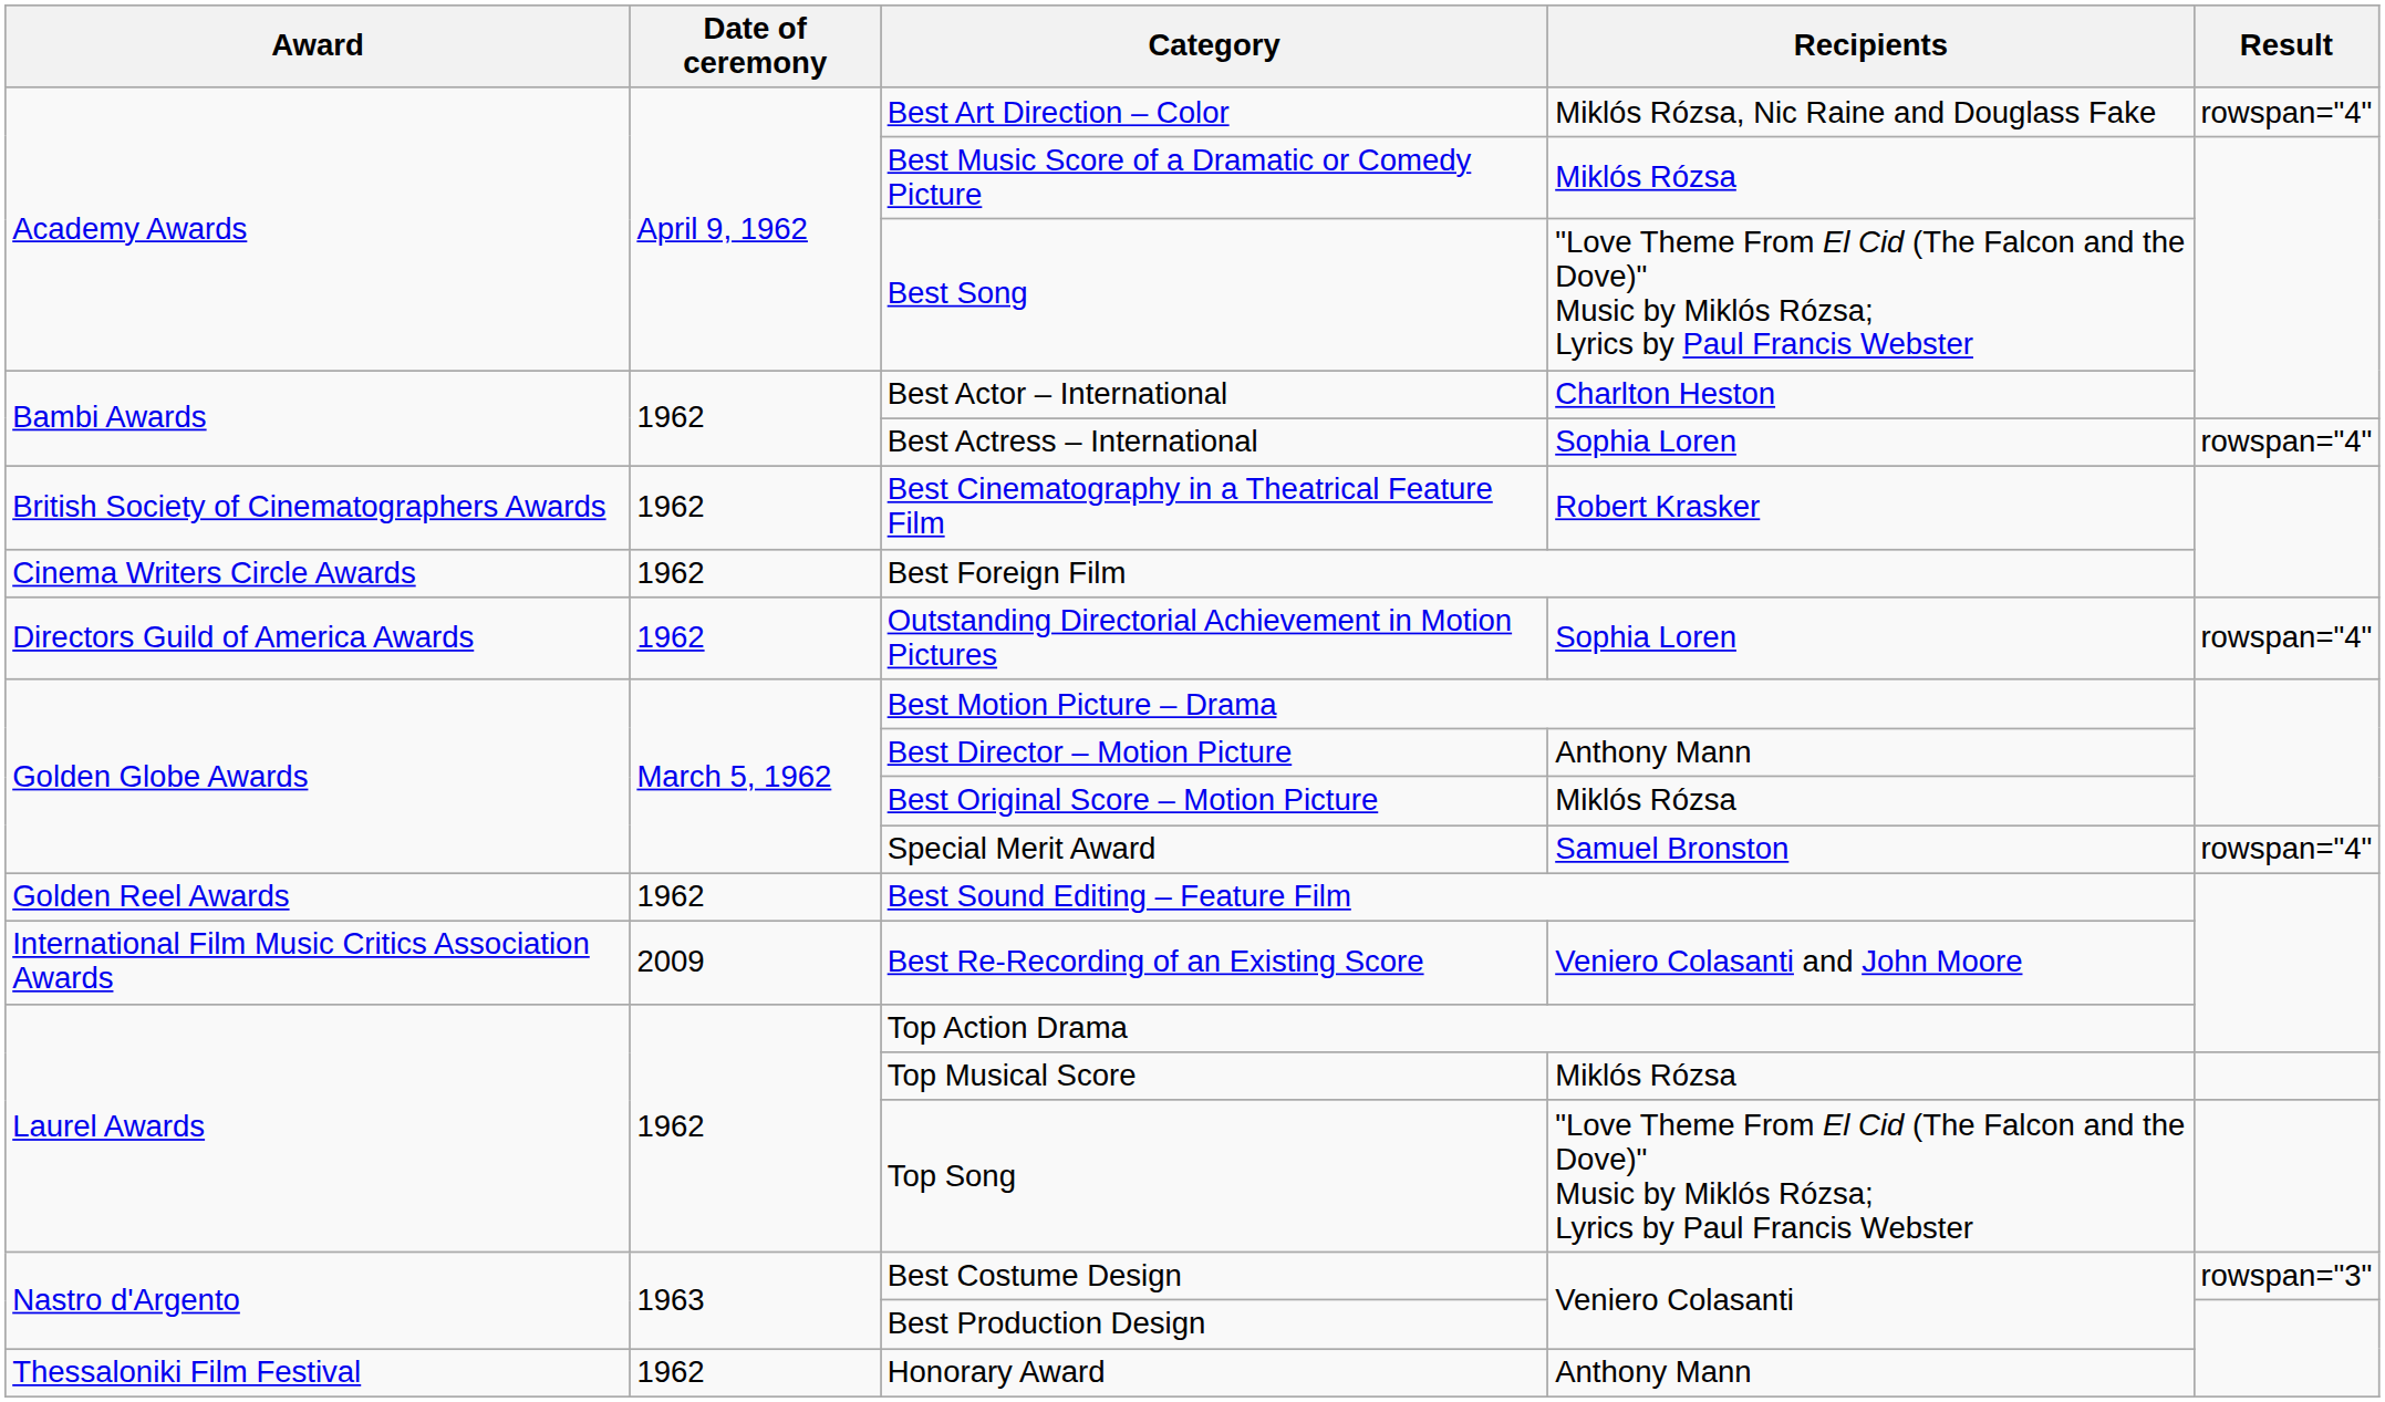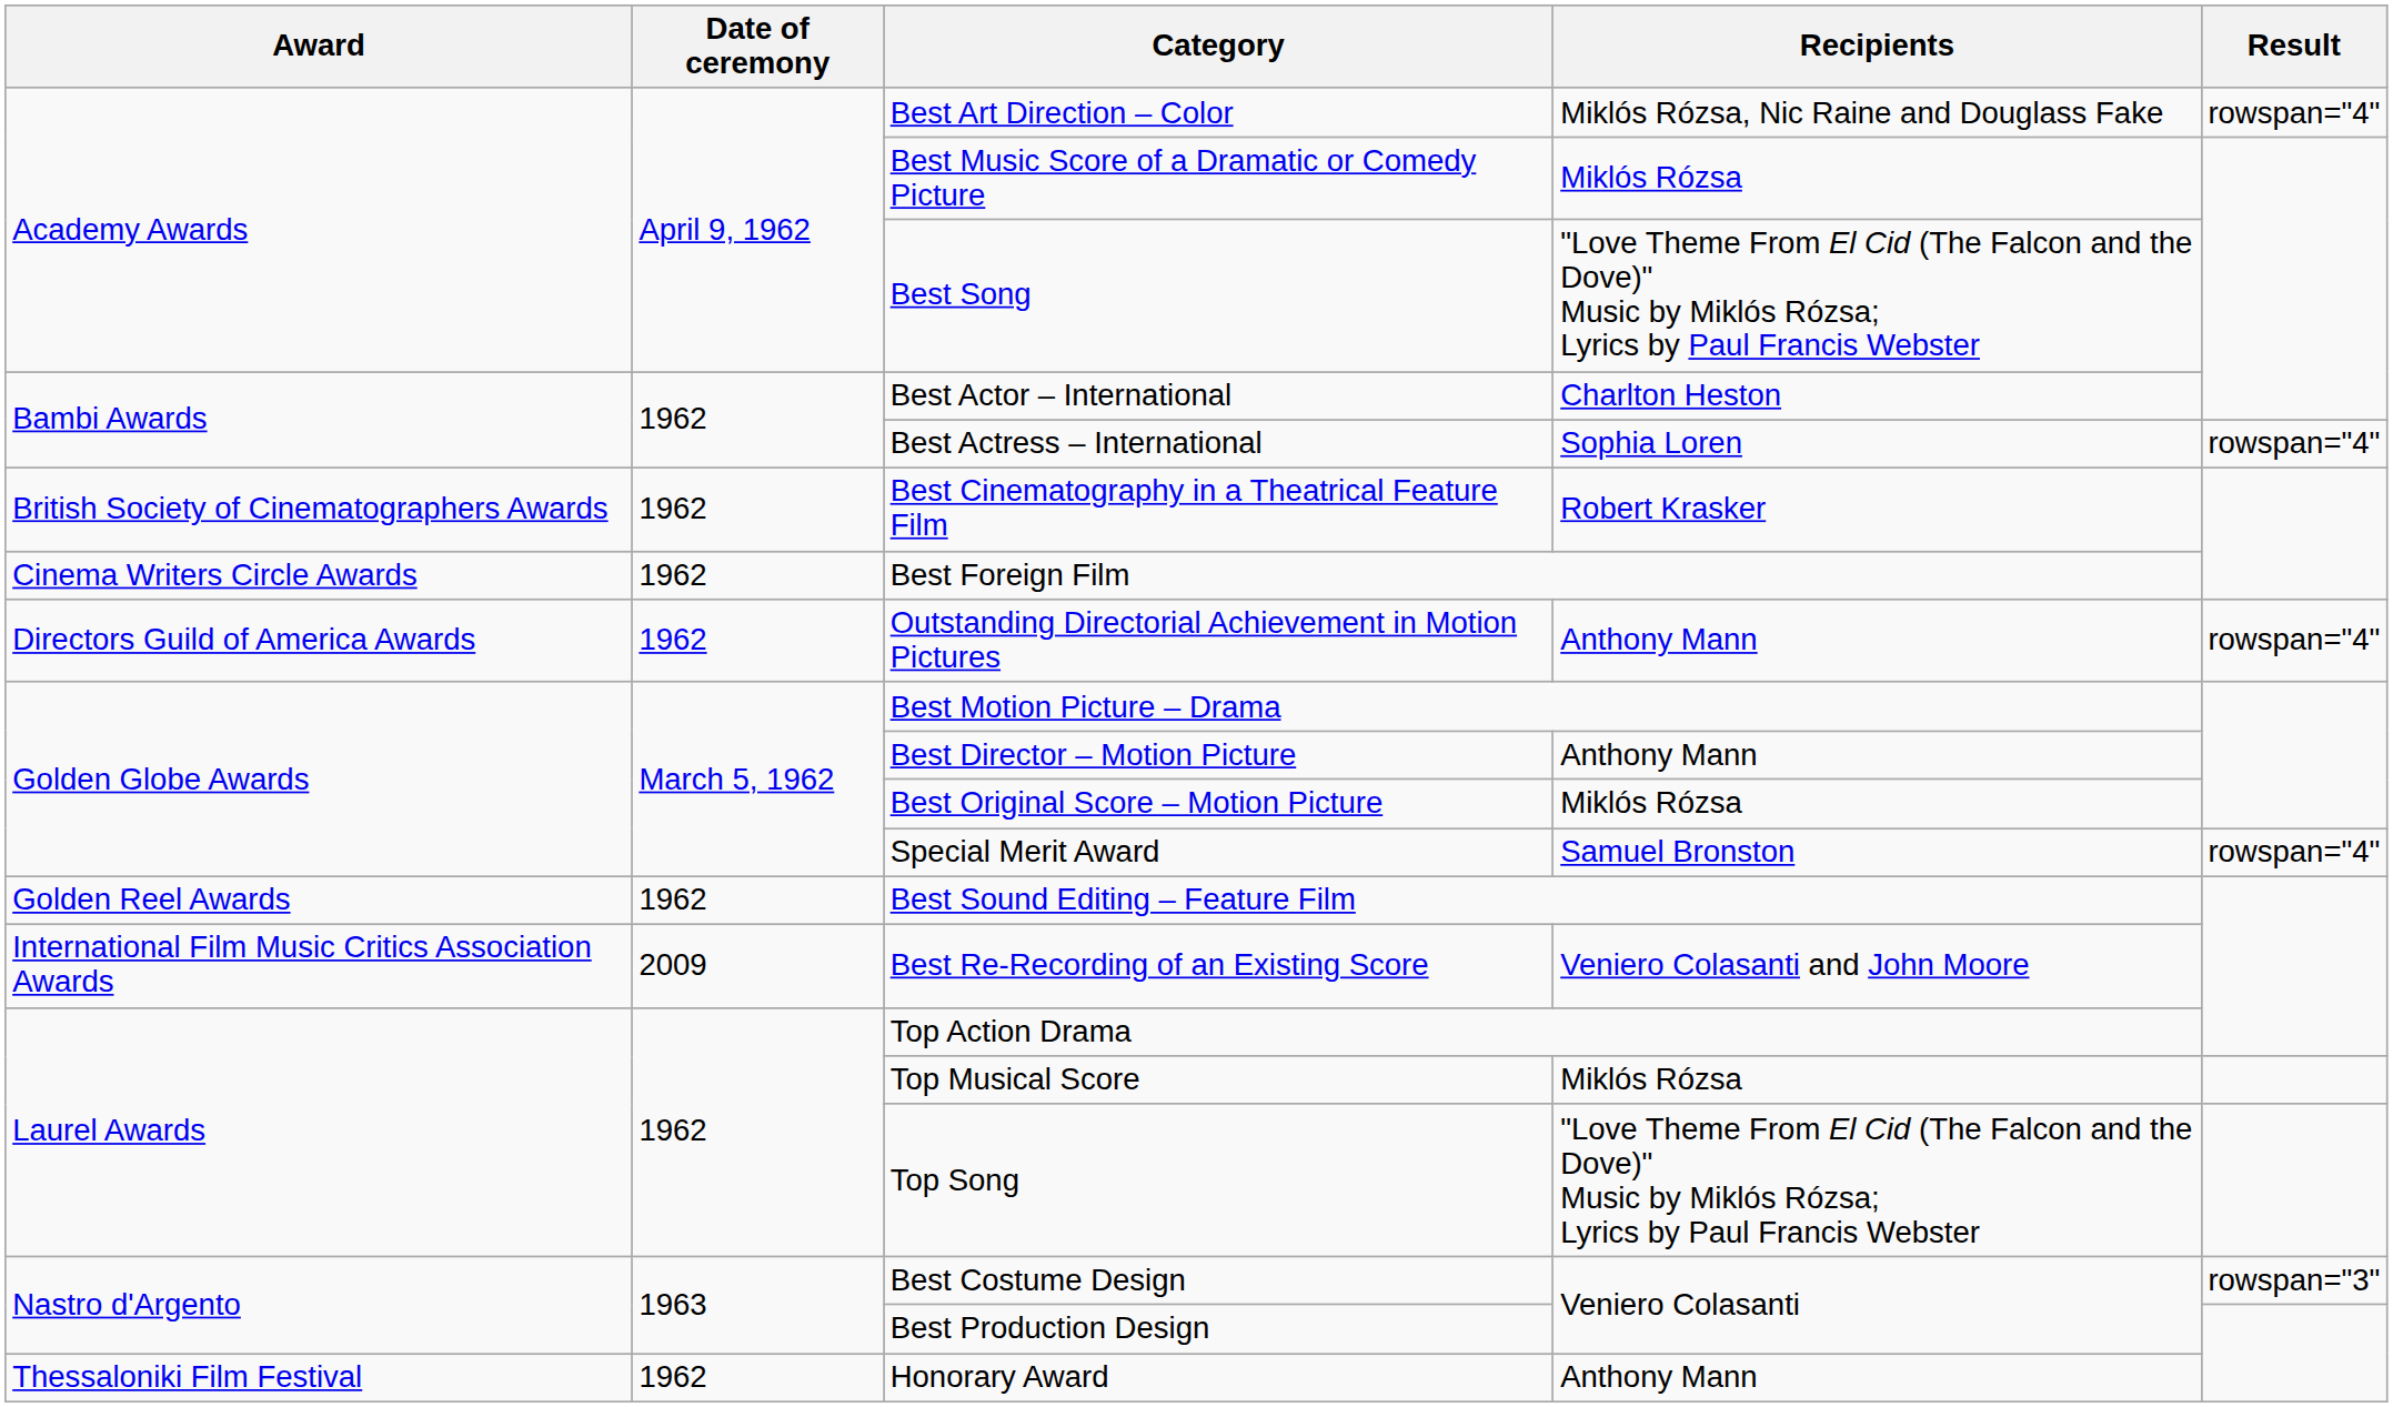Outstanding Directorial Achievement in Motion Pictures | Recipients: Sophia Loren -> Anthony Mann
